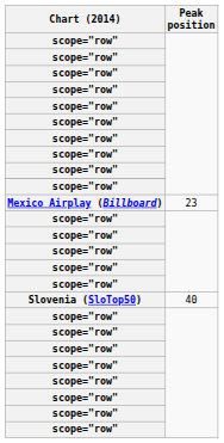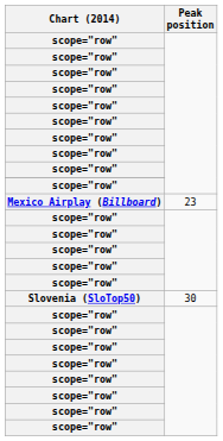Slovenia (SloTop50) | Peak position: 40 -> 30
